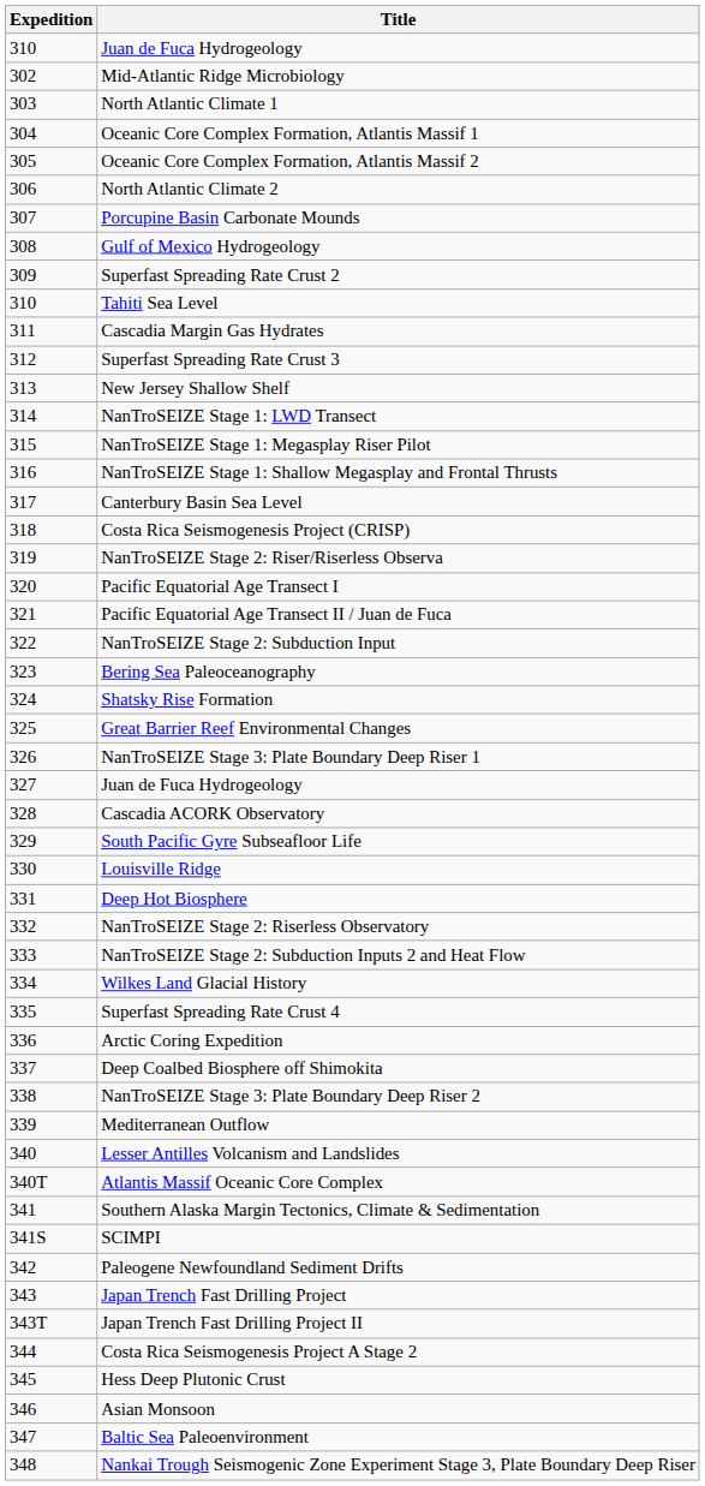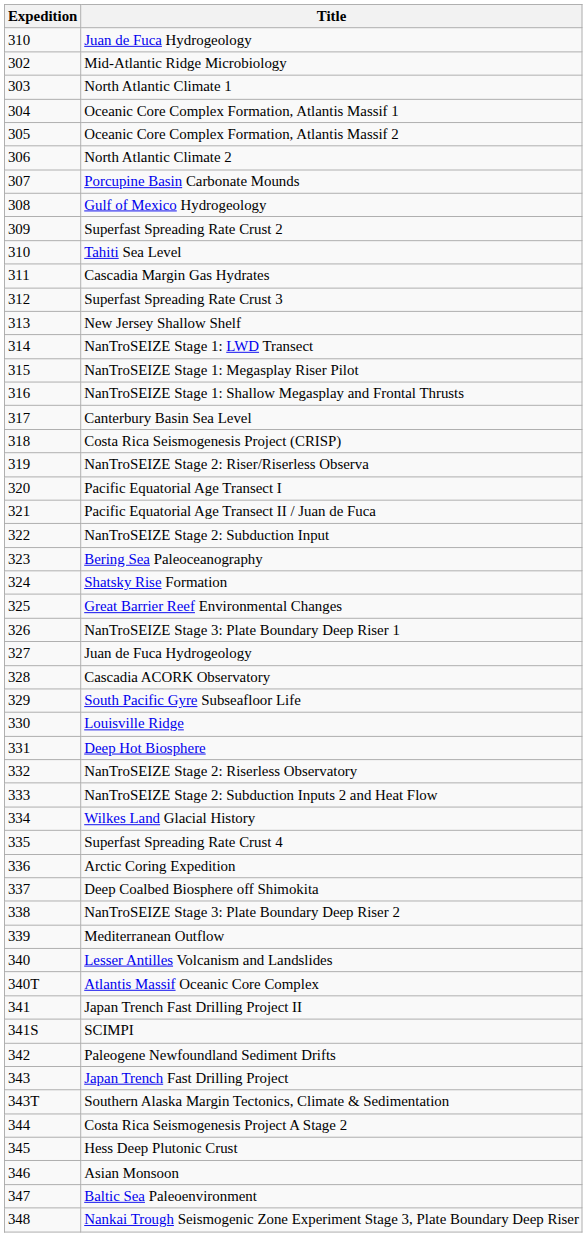row 43 | Title: Southern Alaska Margin Tectonics, Climate & Sedimentation -> Japan Trench Fast Drilling Project II
row 47 | Title: Japan Trench Fast Drilling Project II -> Southern Alaska Margin Tectonics, Climate & Sedimentation
